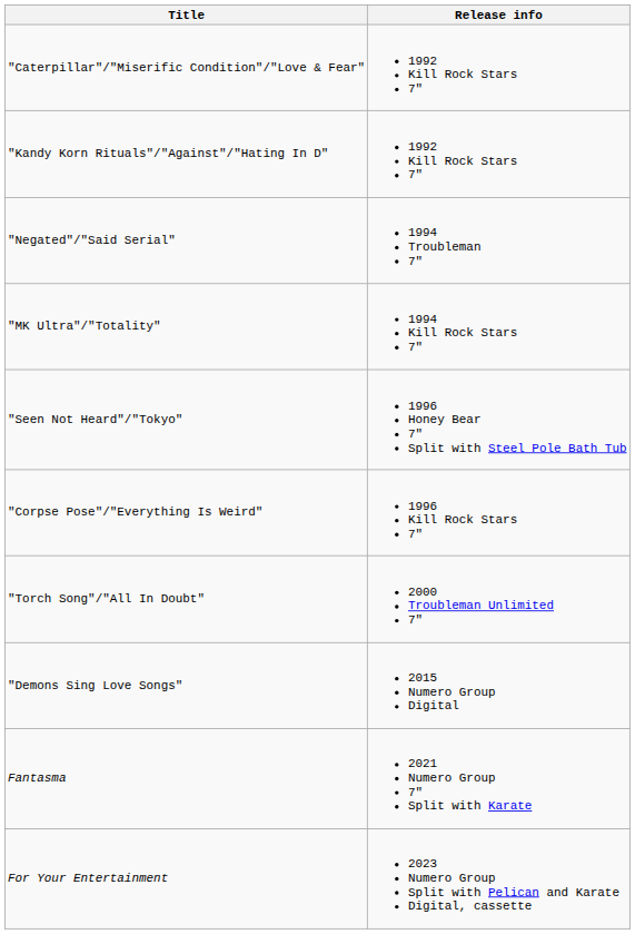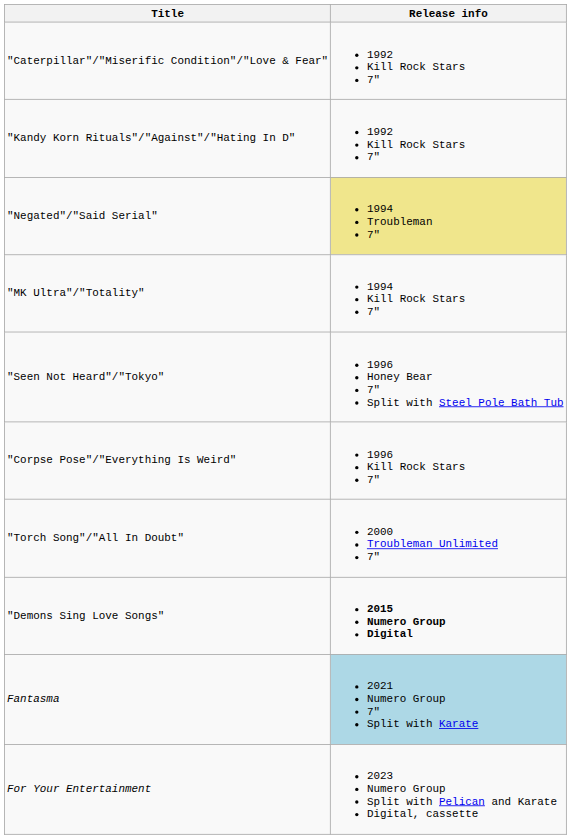"Negated"/"Said Serial" | Release info: no background -> khaki background
"Demons Sing Love Songs" | Release info: normal -> bold
Fantasma | Release info: no background -> lightblue background
